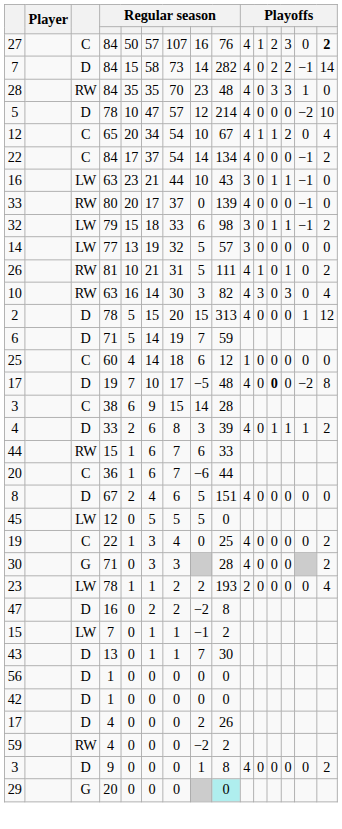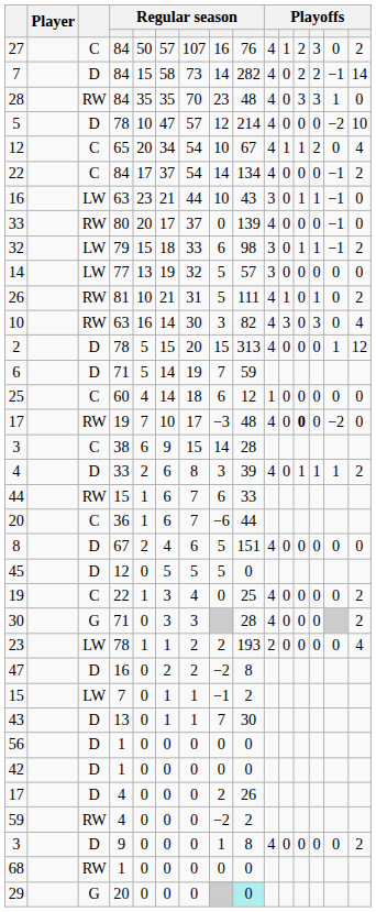27 | column 15: bold -> normal
17 / 19 | column 3: D -> RW
17 / 19 | column 8: −5 -> −3
17 / 19 | column 15: 8 -> 0
45 | column 3: LW -> D
+ row: 68 | RW | 1 | 0 | 0 | 0 | 0 | 0
